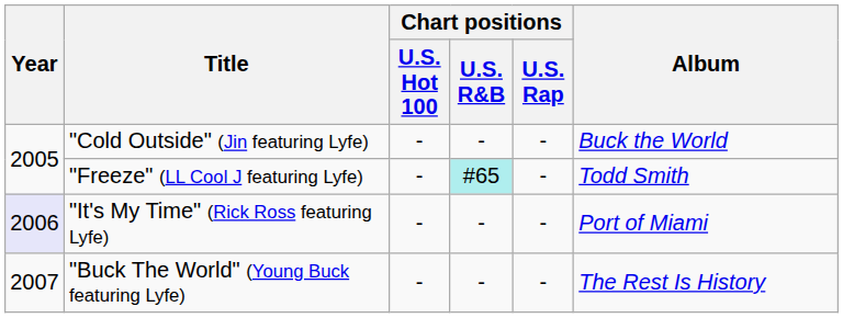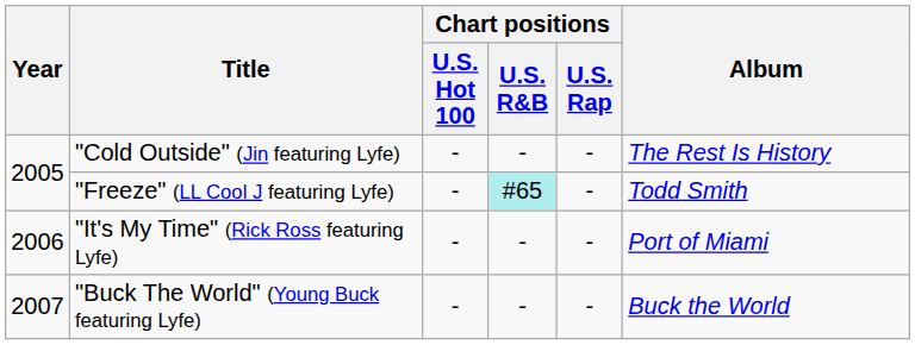"Cold Outside" (Jin featuring Lyfe) | Album: Buck the World -> The Rest Is History
"It's My Time" (Rick Ross featuring Lyfe) | Year: lavender background -> no background
"Buck The World" (Young Buck featuring Lyfe) | Album: The Rest Is History -> Buck the World
